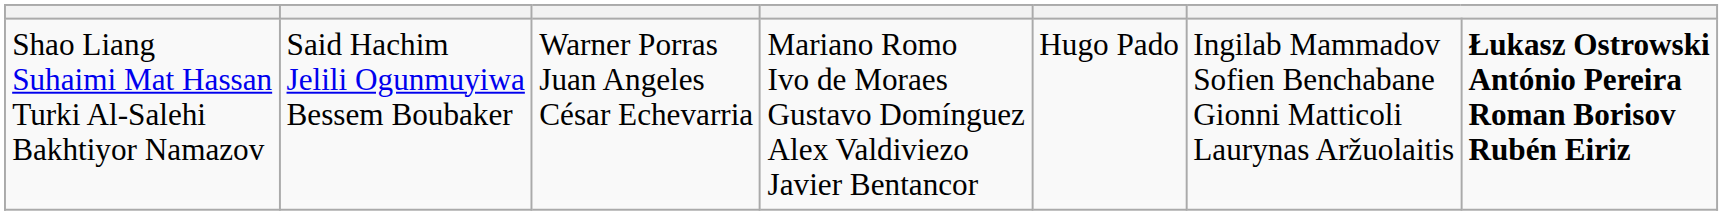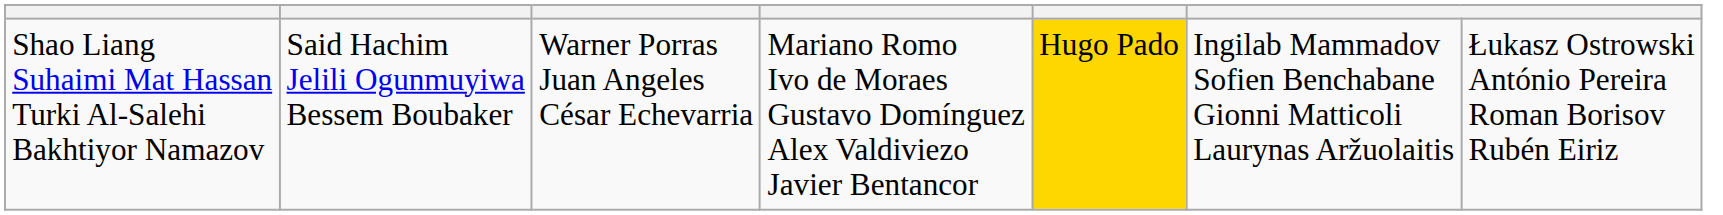row 2 | column 5: no background -> gold background
row 2 | column 7: bold -> normal
